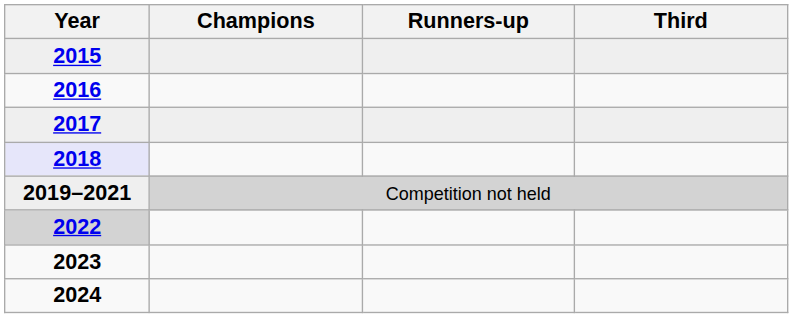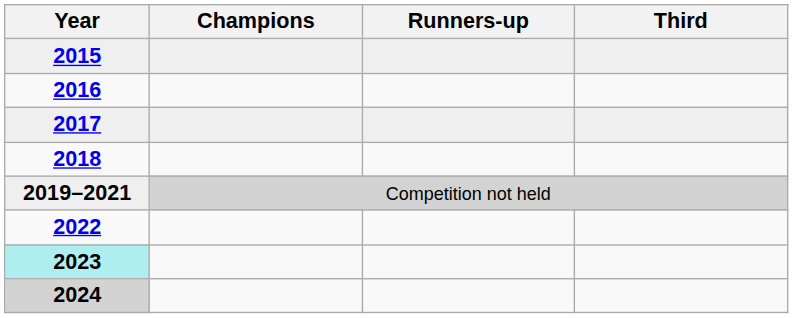2018 | Year: lavender background -> no background
2022 | Year: lightgrey background -> no background
2023 | Year: no background -> paleturquoise background
2024 | Year: no background -> lightgrey background
